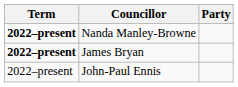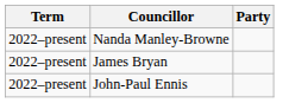Nanda Manley-Browne | Term: bold -> normal
James Bryan | Term: bold -> normal
